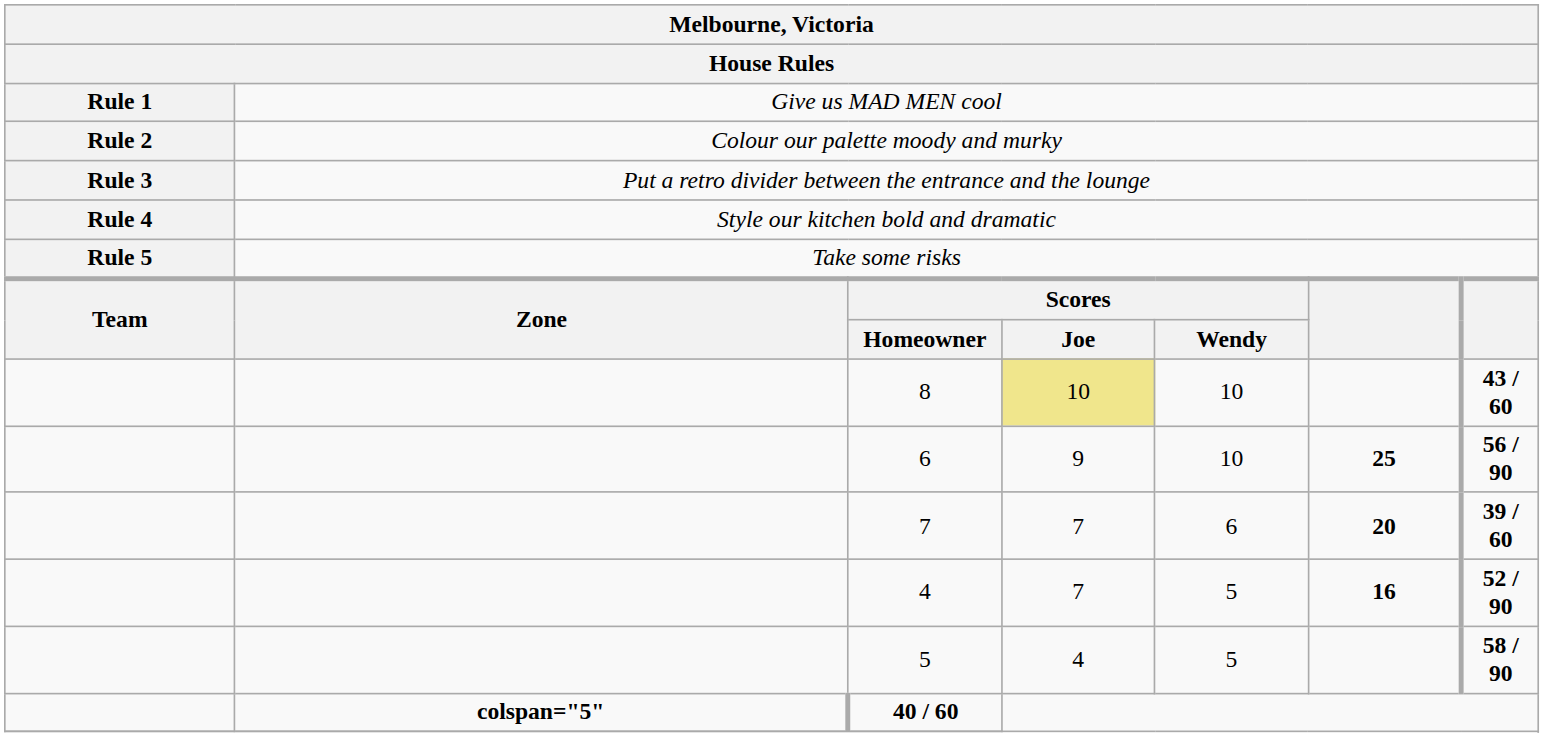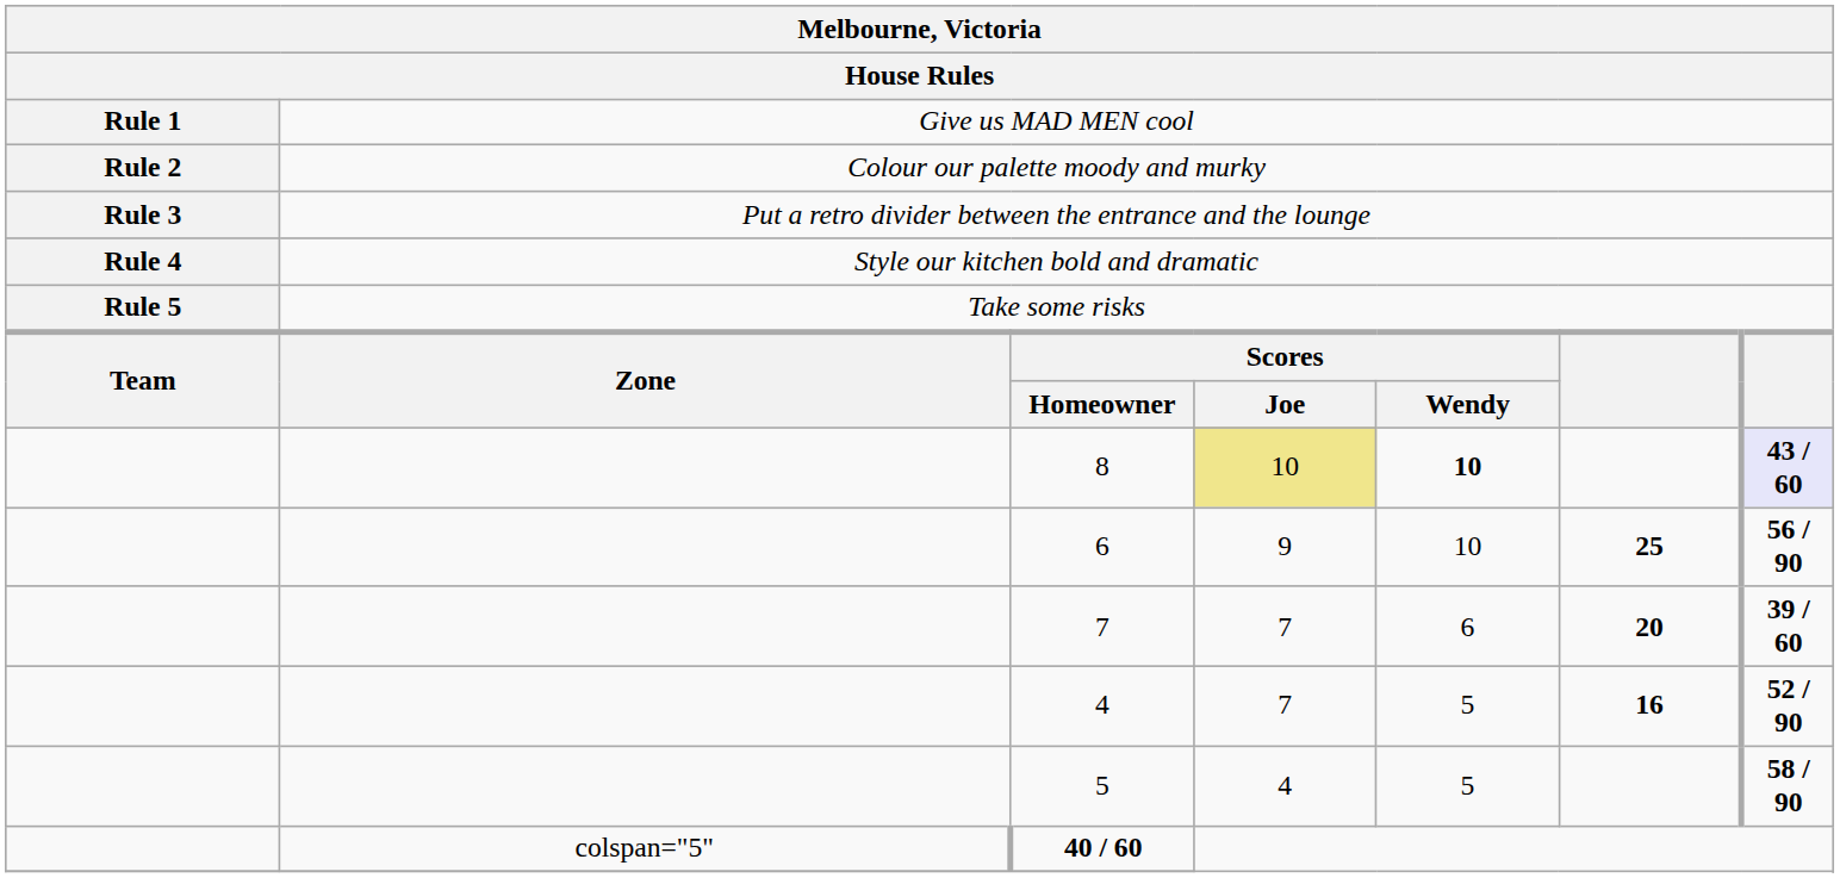8 | column 5: normal -> bold
8 | column 7: no background -> lavender background
40 / 60 | column 2: bold -> normal
